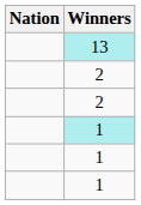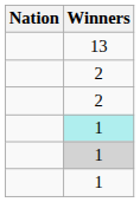row 2 | Winners: paleturquoise background -> no background
row 6 | Winners: no background -> lightgrey background
